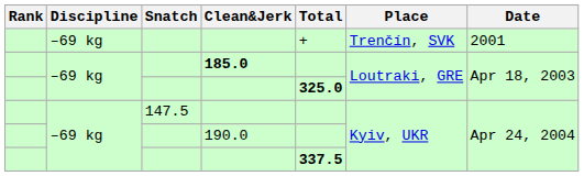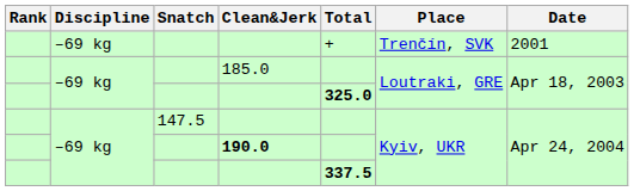185.0 | Clean&Jerk: bold -> normal
190.0 | Clean&Jerk: normal -> bold
